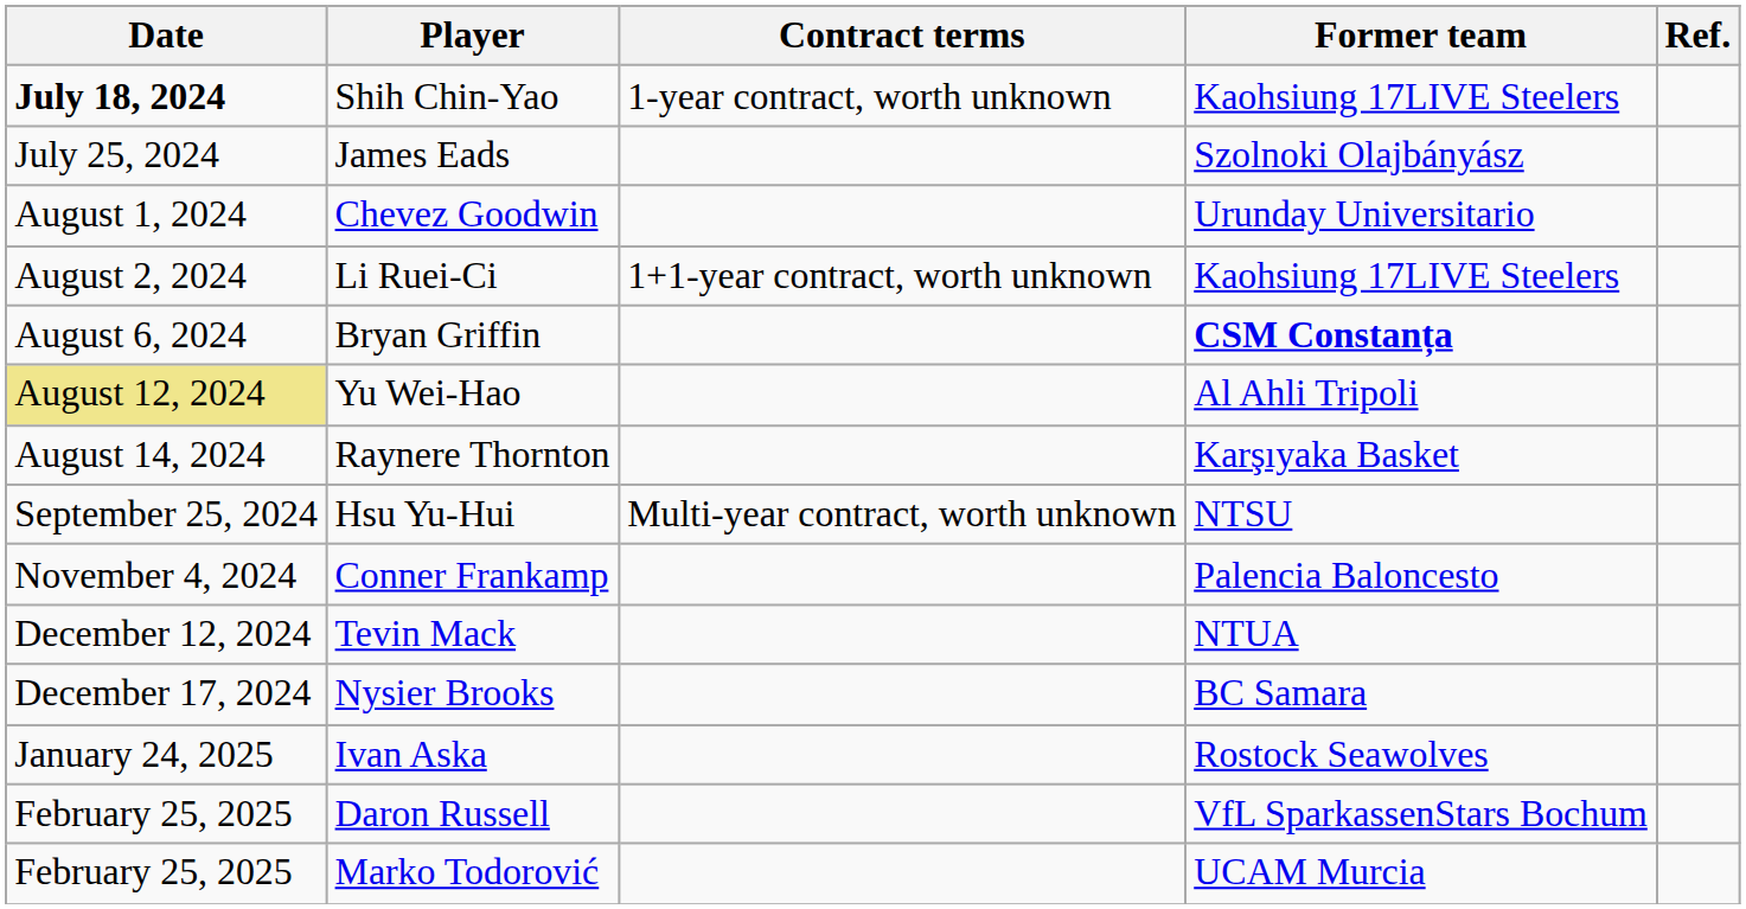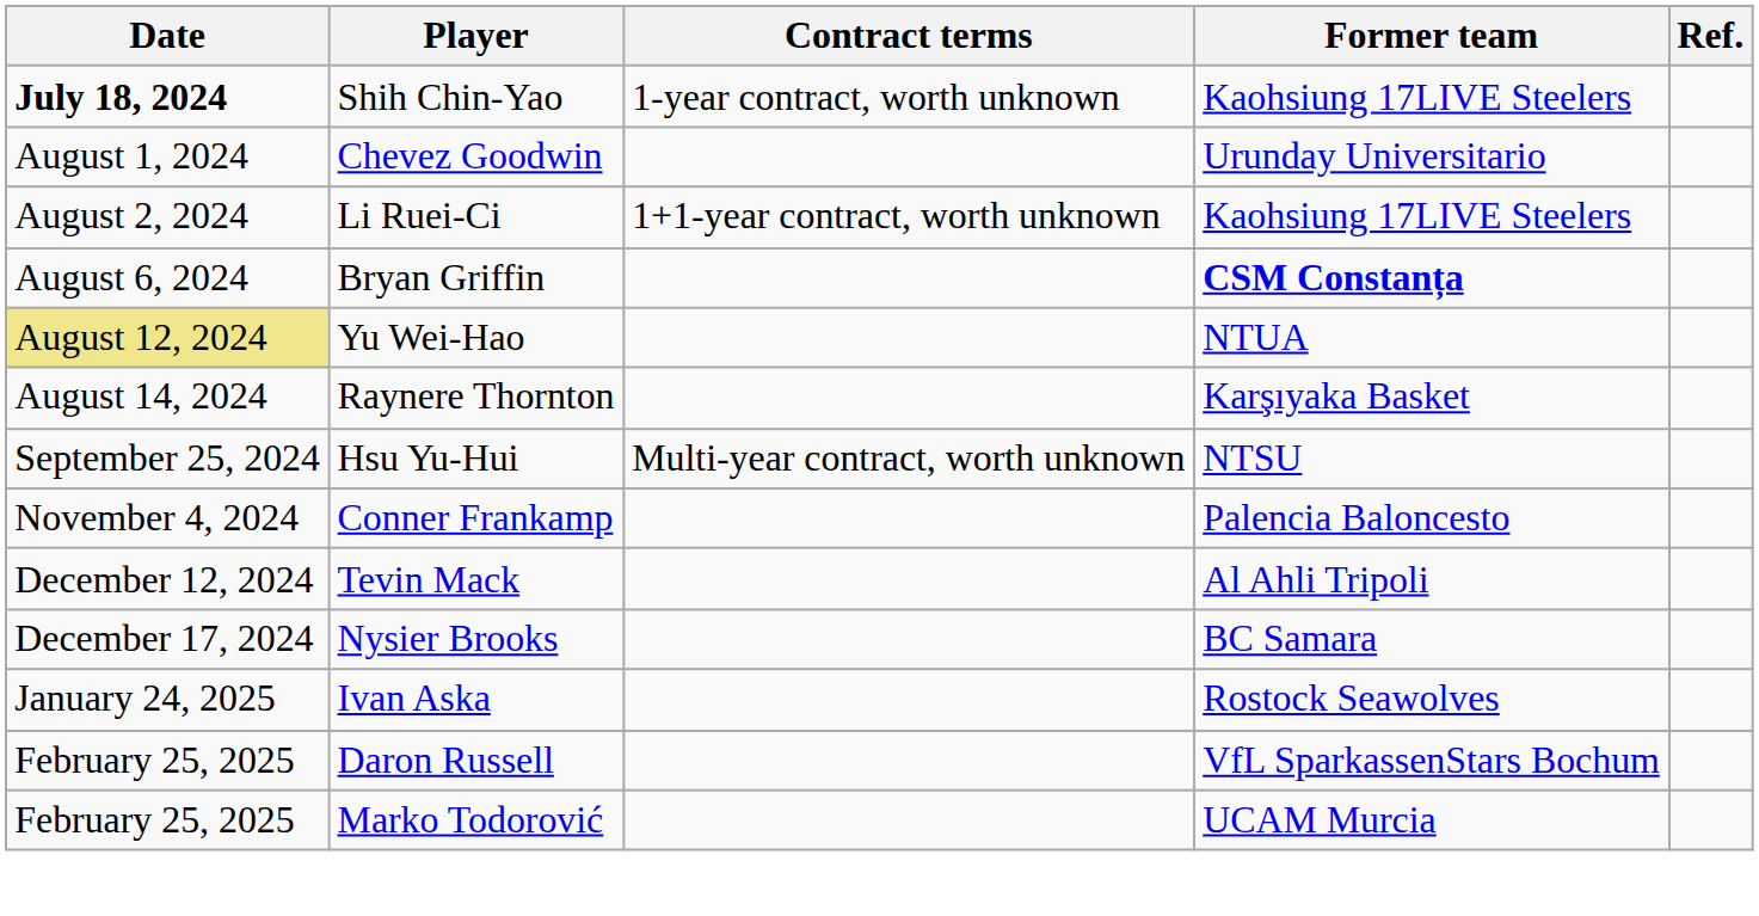- row: July 25, 2024 | James Eads | Szolnoki Olajbányász
Yu Wei-Hao | Former team: Al Ahli Tripoli -> NTUA
Tevin Mack | Former team: NTUA -> Al Ahli Tripoli
